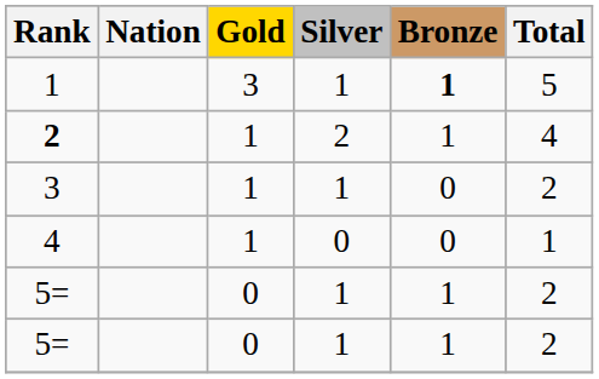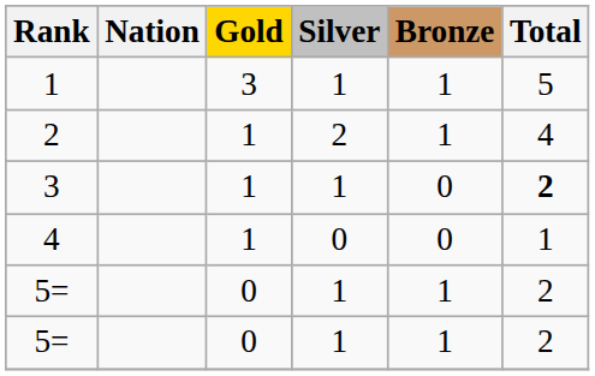row 2 | Bronze: bold -> normal
row 3 | Rank: bold -> normal
row 4 | Total: normal -> bold
